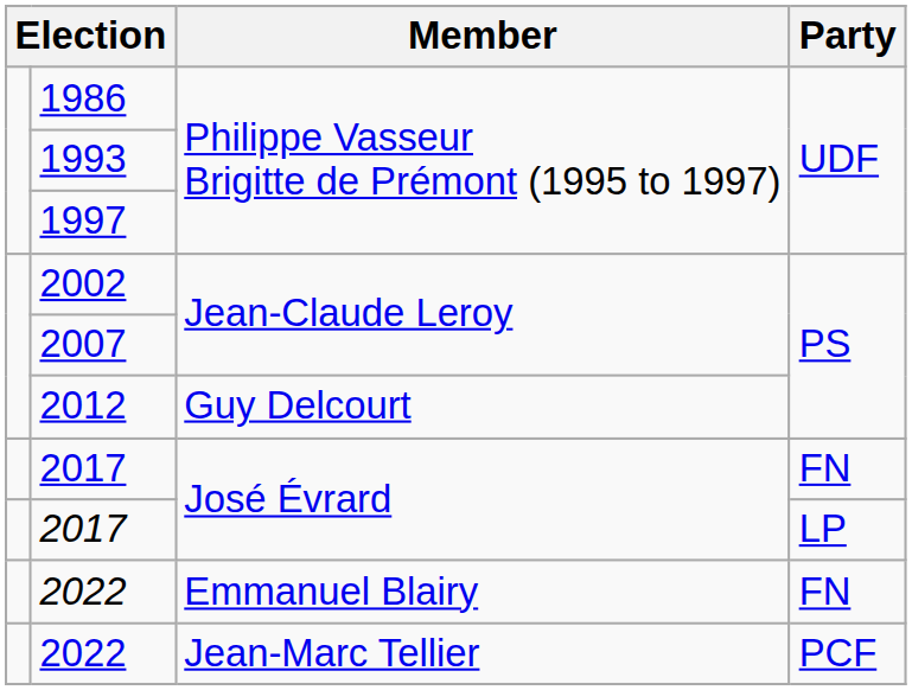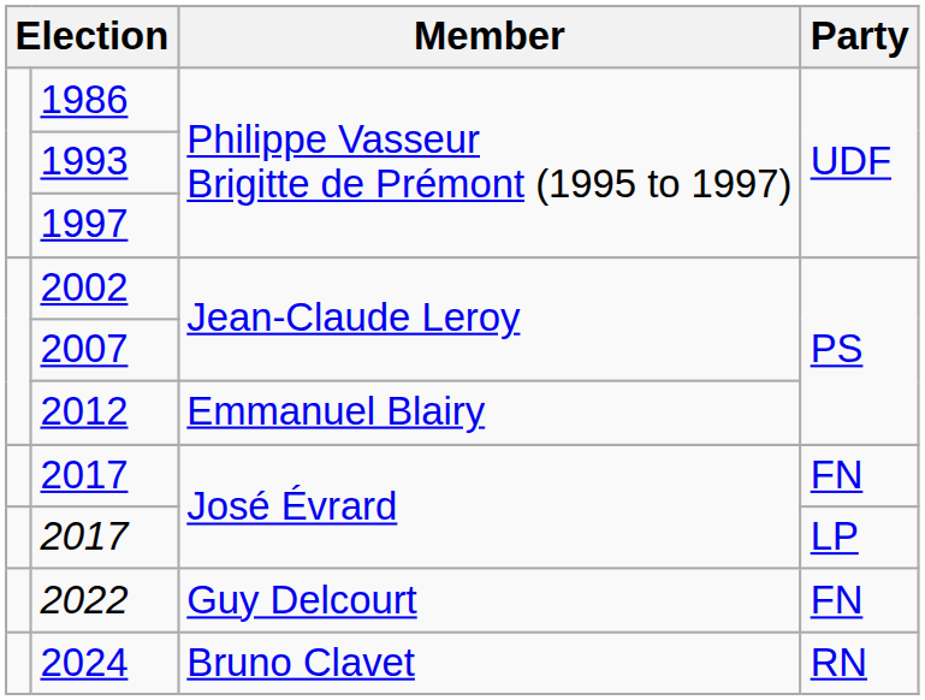2012 | Member: Guy Delcourt -> Emmanuel Blairy
2022 / FN | Member: Emmanuel Blairy -> Guy Delcourt
- row: 2022 | Jean-Marc Tellier | PCF
+ row: 2024 | Bruno Clavet | RN
